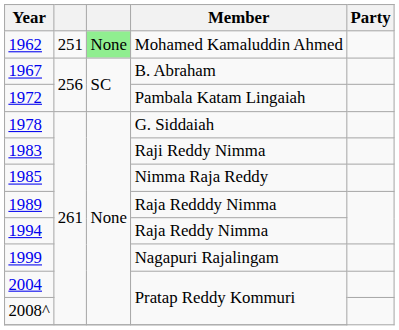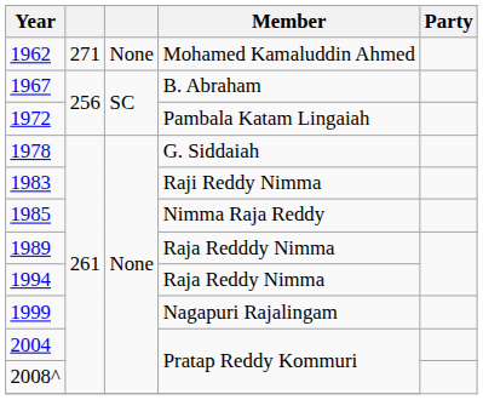Mohamed Kamaluddin Ahmed | column 2: 251 -> 271
Mohamed Kamaluddin Ahmed | column 3: lightgreen background -> no background
